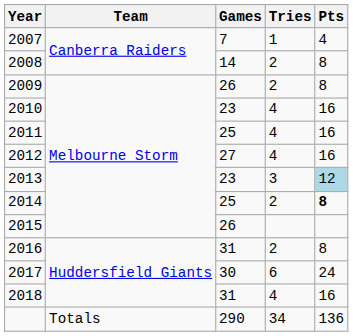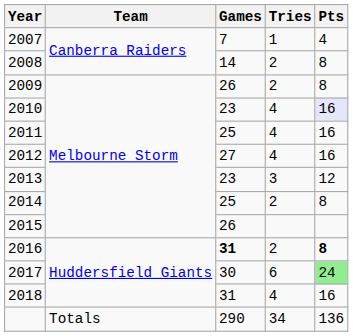2010 | Pts: no background -> lavender background
2013 | Pts: lightblue background -> no background
2014 | Pts: bold -> normal
2016 | Games: normal -> bold
2016 | Pts: normal -> bold
2017 | Pts: no background -> lightgreen background
